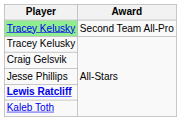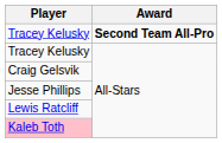row 2 | Player: lightgreen background -> no background
row 2 | Award: normal -> bold
row 6 | Player: bold -> normal
row 7 | Player: no background -> pink background
